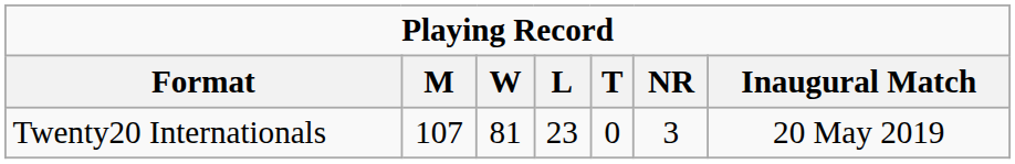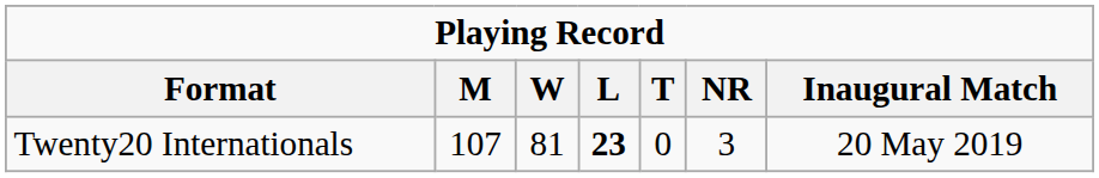Twenty20 Internationals | L: normal -> bold
